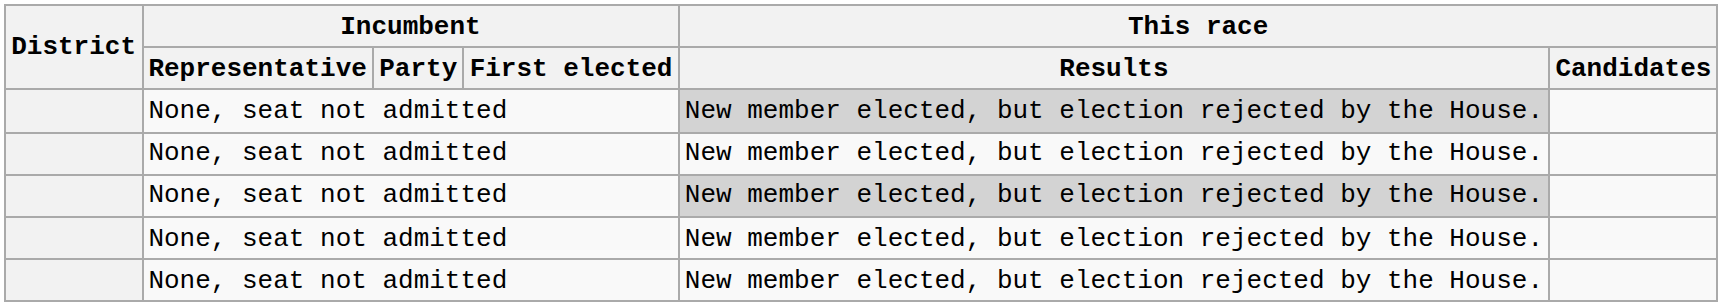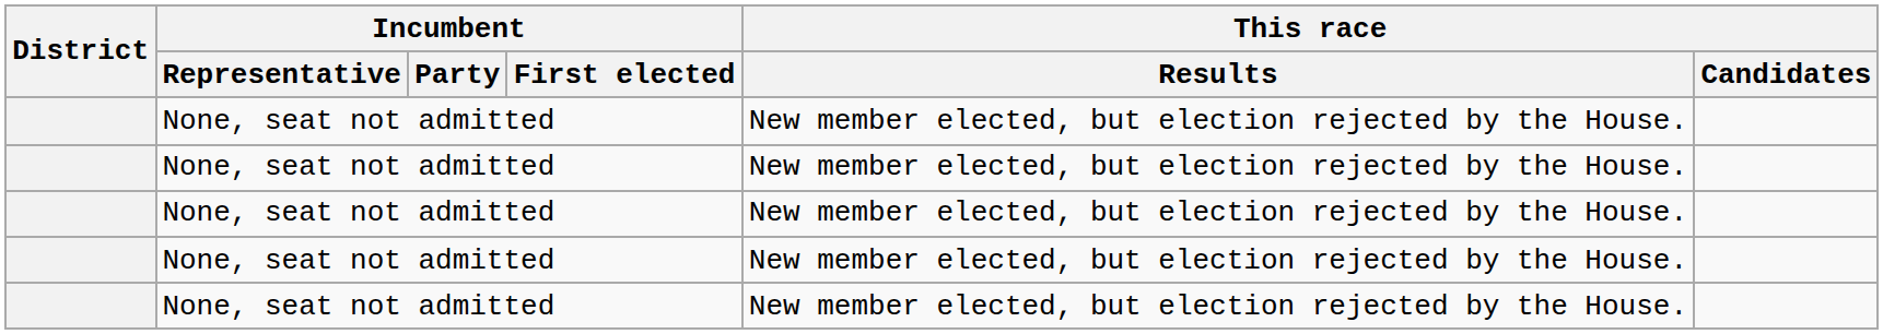row 3 | This race / Results: lightgrey background -> no background
row 5 | This race / Results: lightgrey background -> no background
